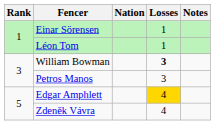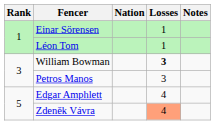Edgar Amphlett | Losses: gold background -> no background
Zdeněk Vávra | Losses: no background -> lightsalmon background
